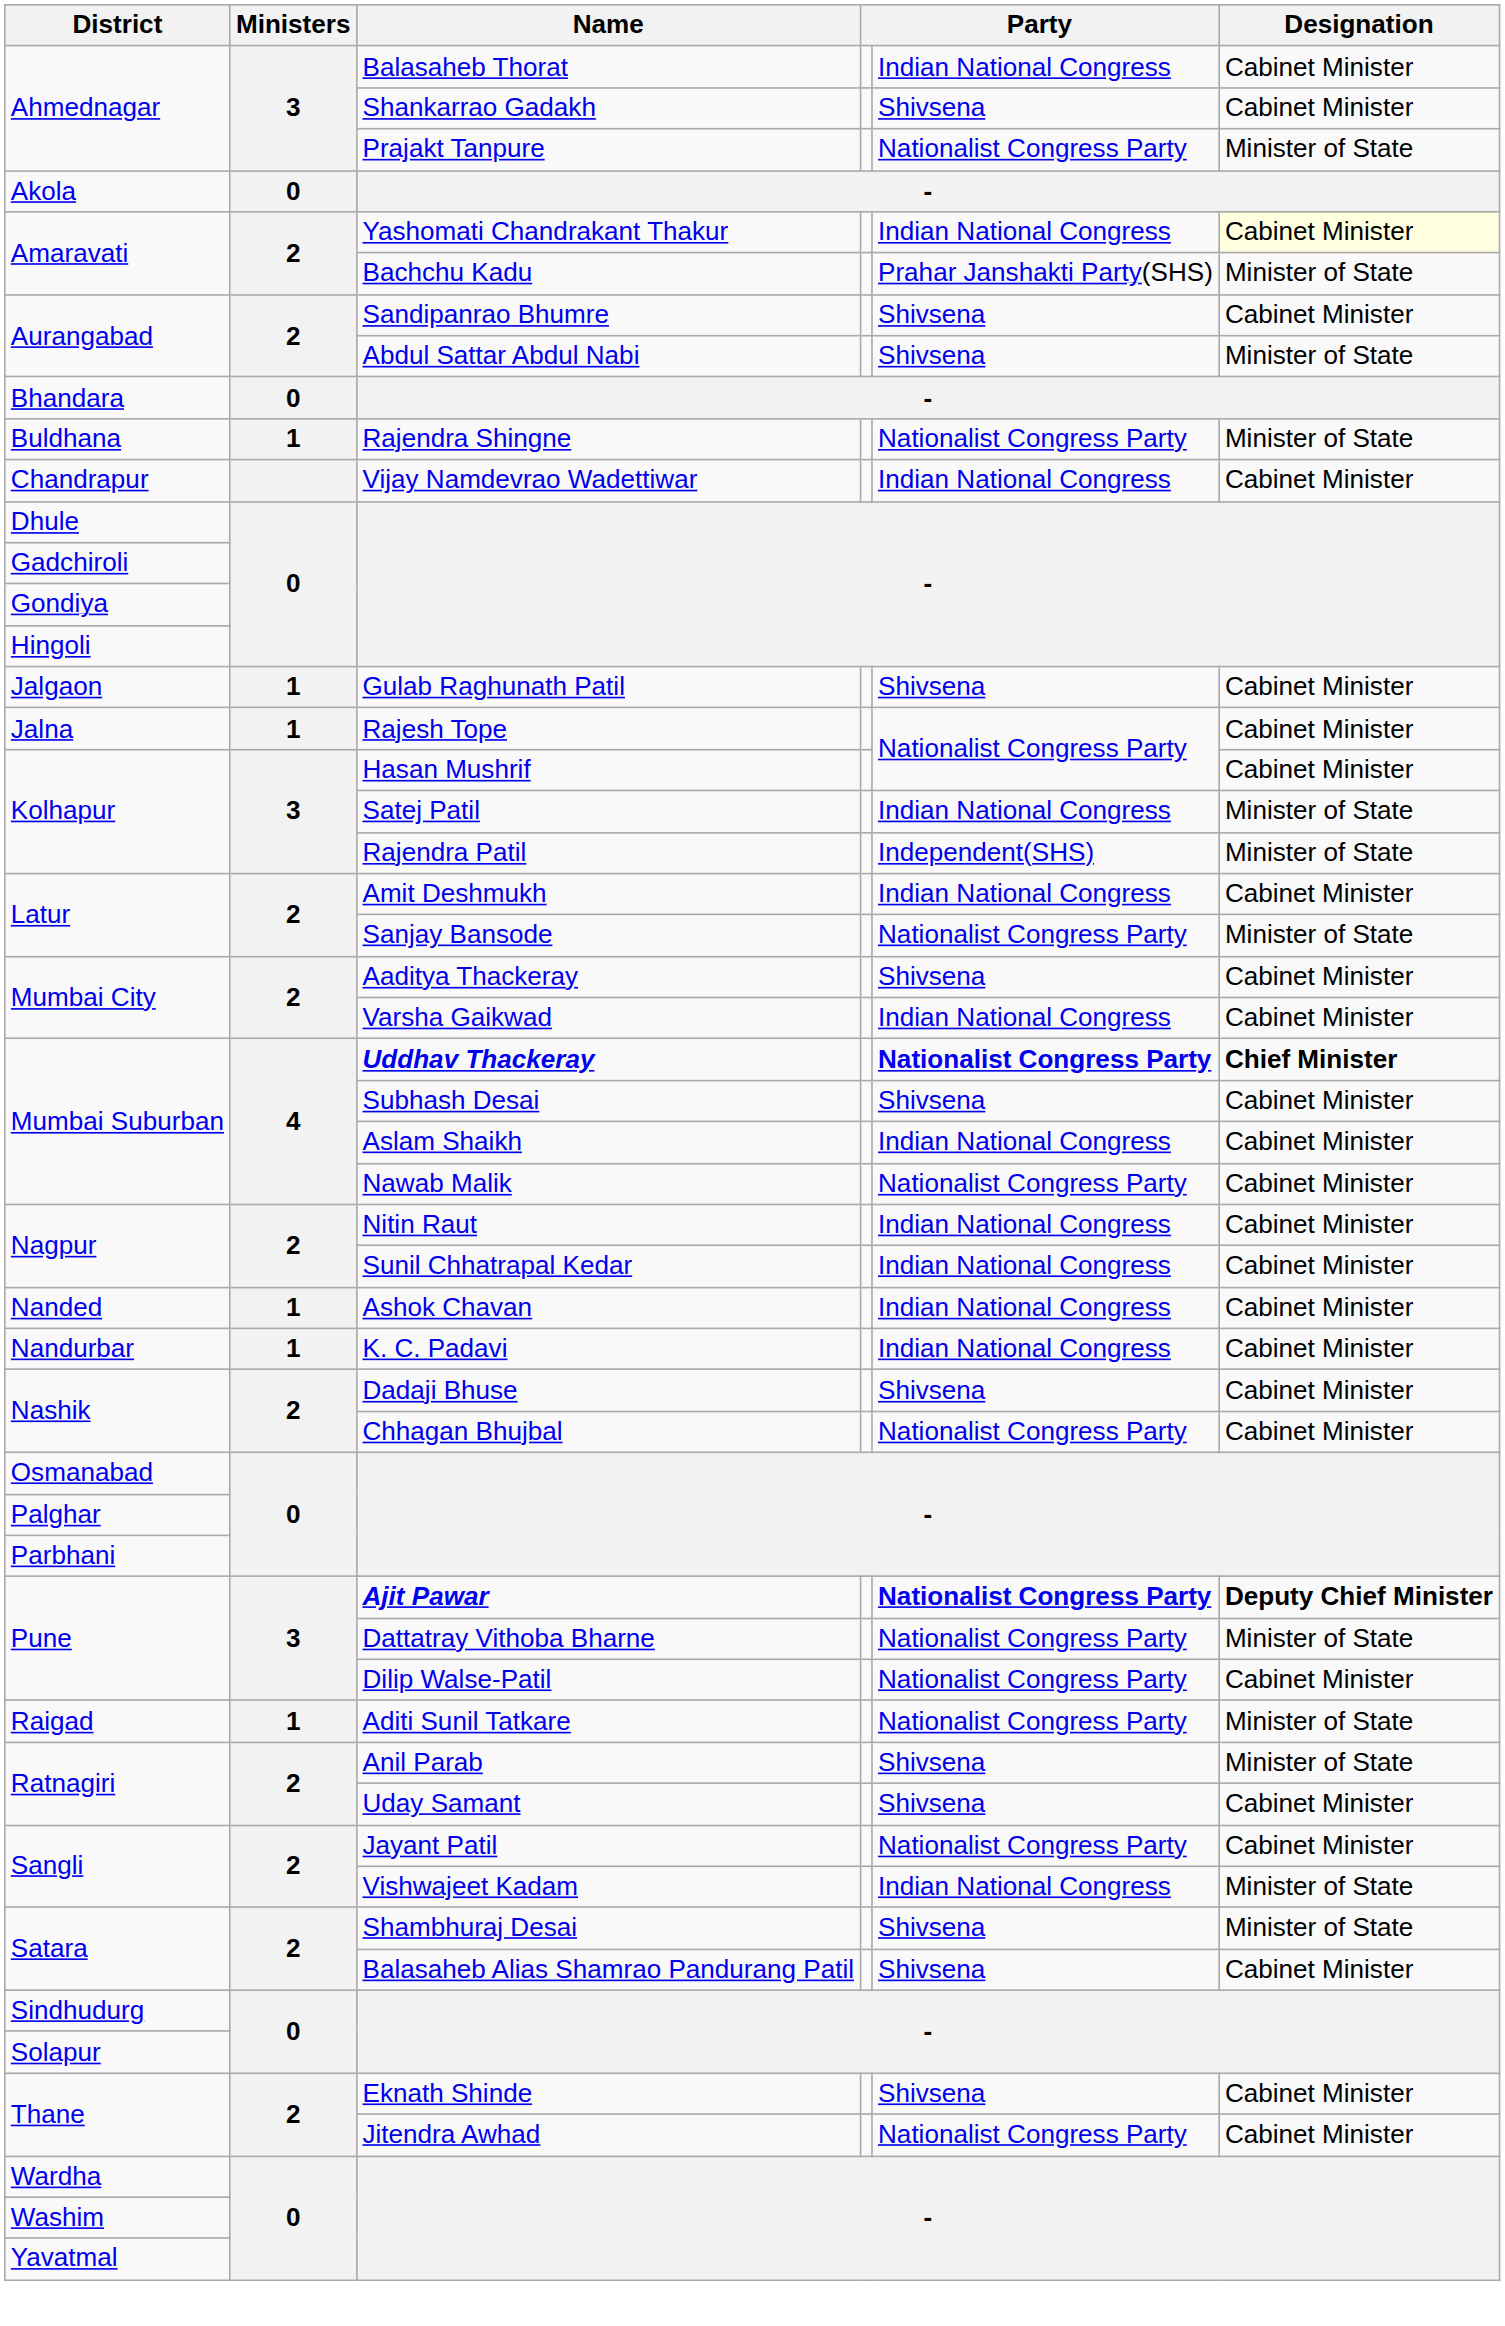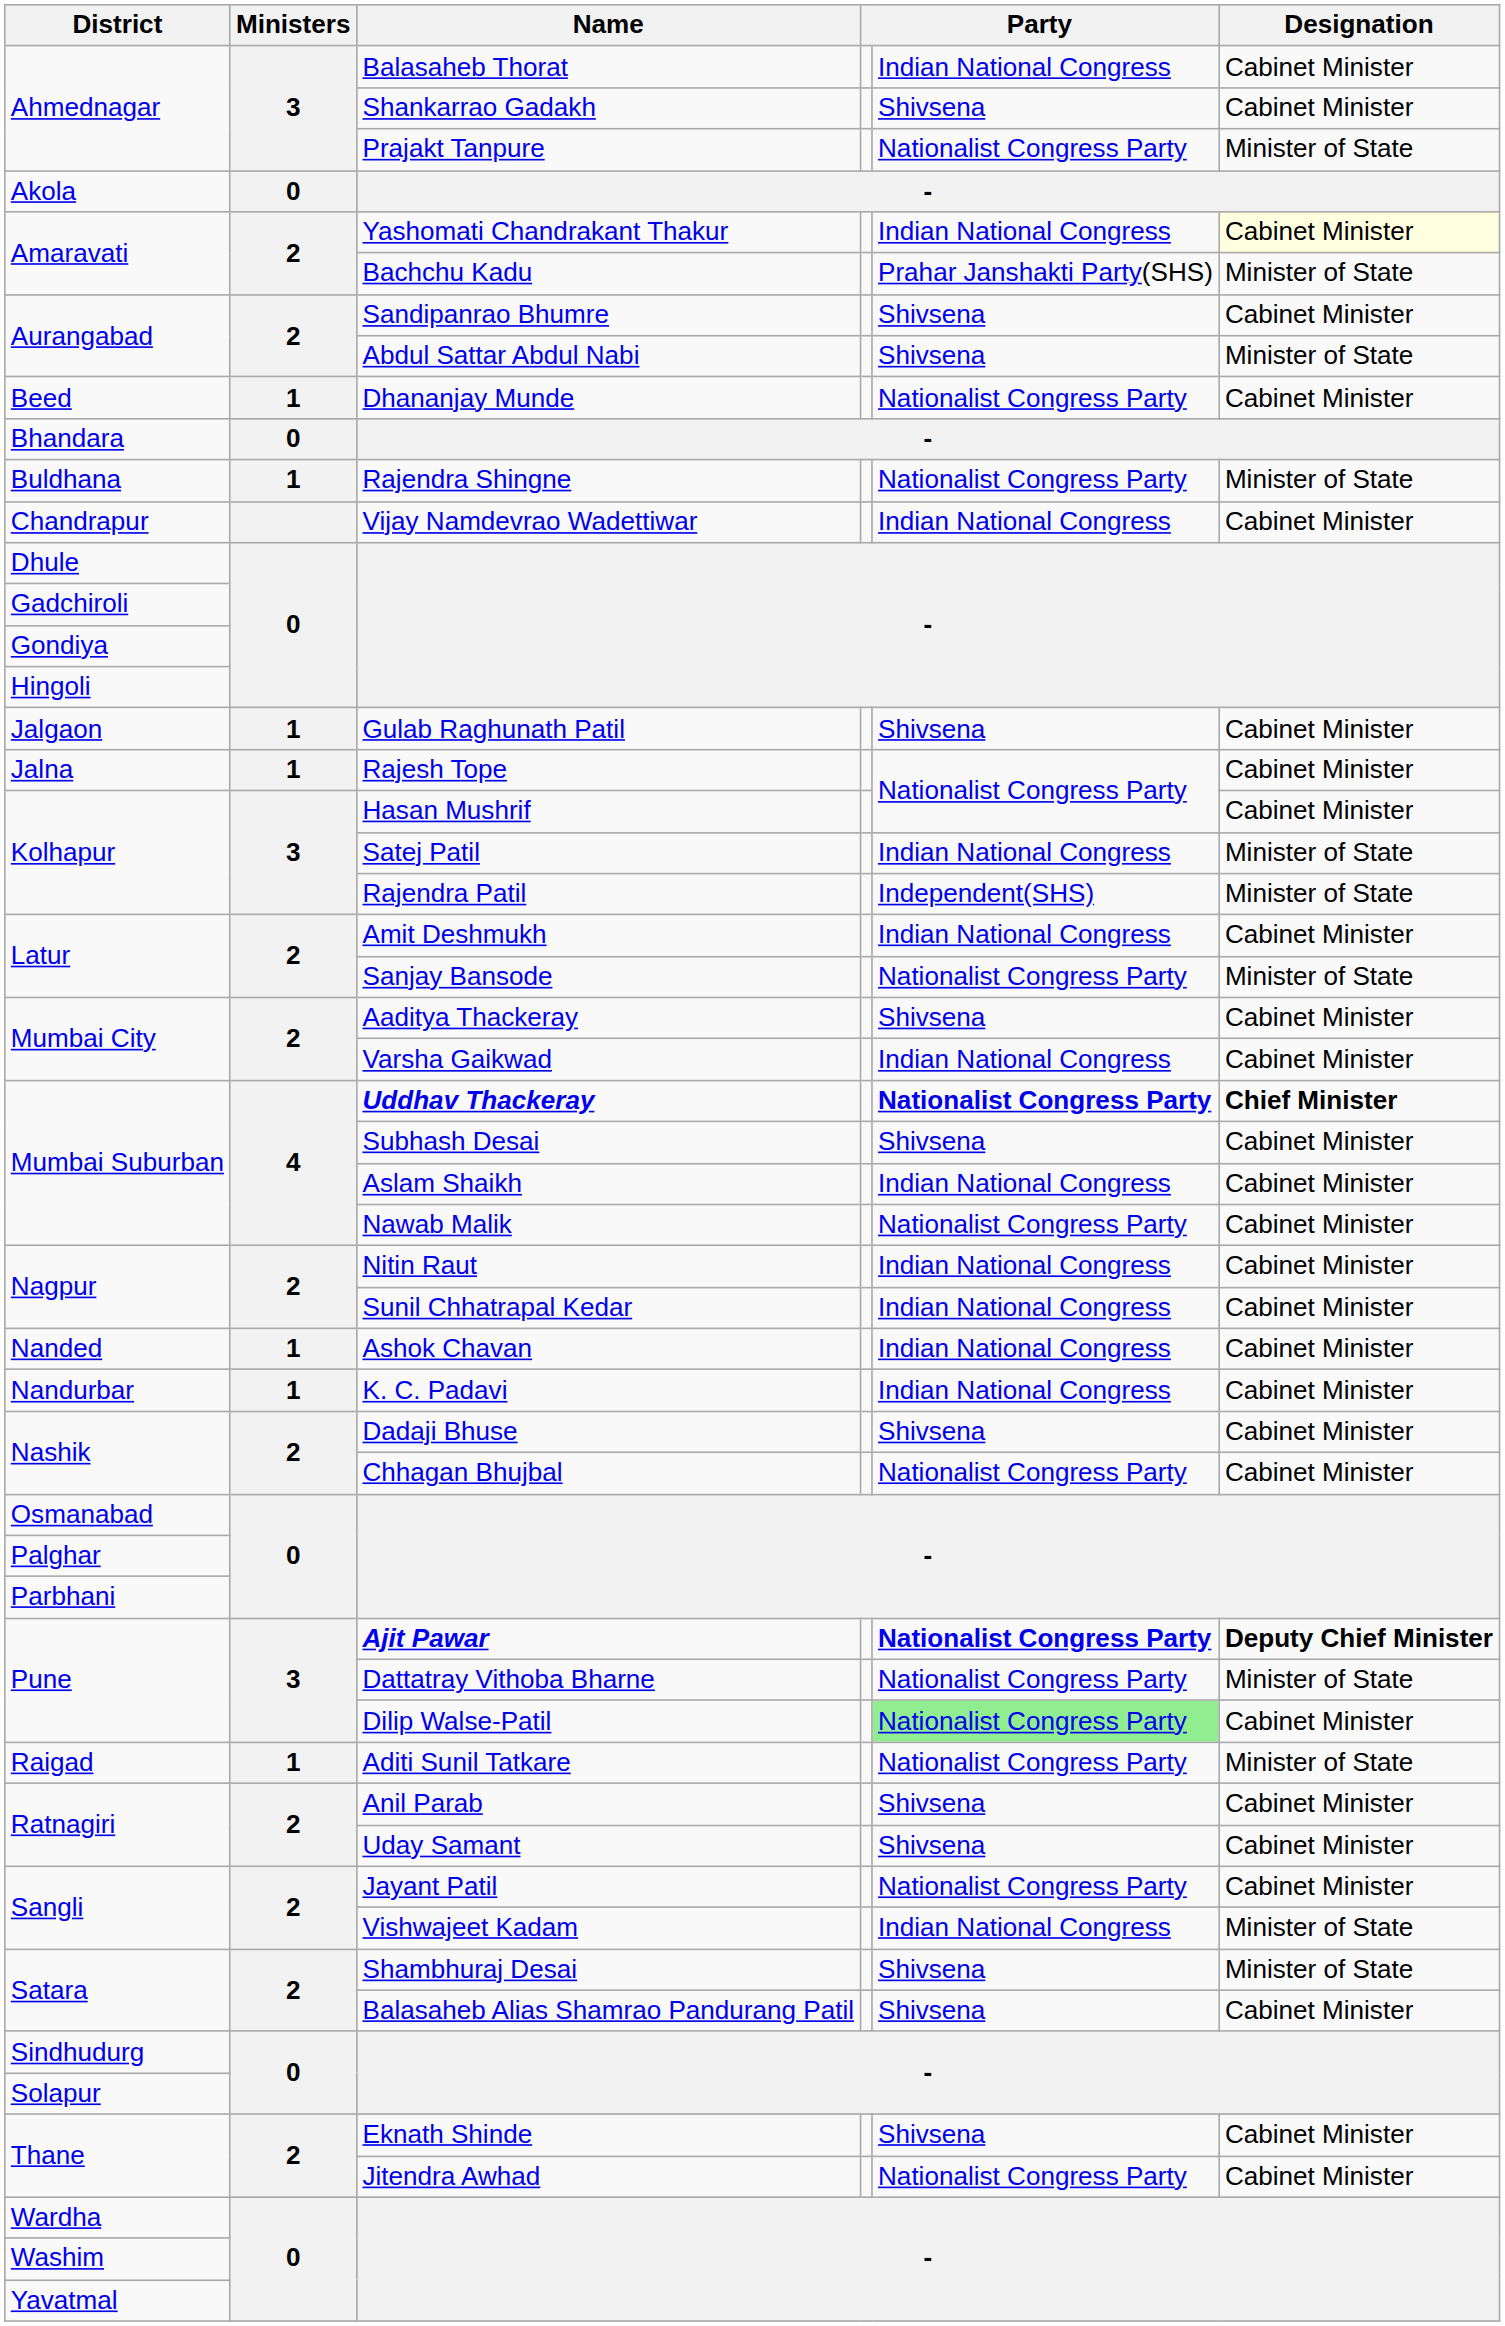+ row: Beed | 1 | Dhananjay Munde | Nationalist Congress Party | Cabinet Minister
Dilip Walse-Patil | column 5: no background -> lightgreen background
Anil Parab | Designation: Minister of State -> Cabinet Minister
